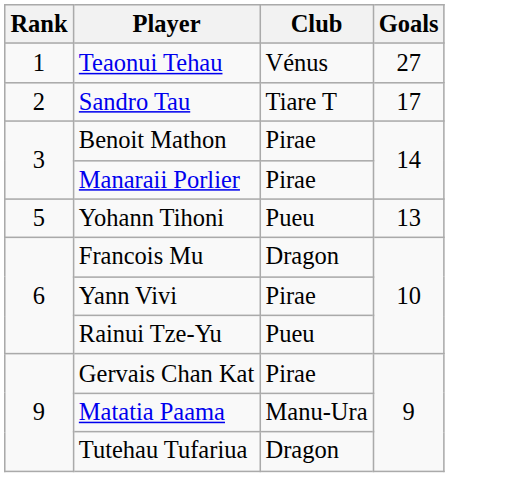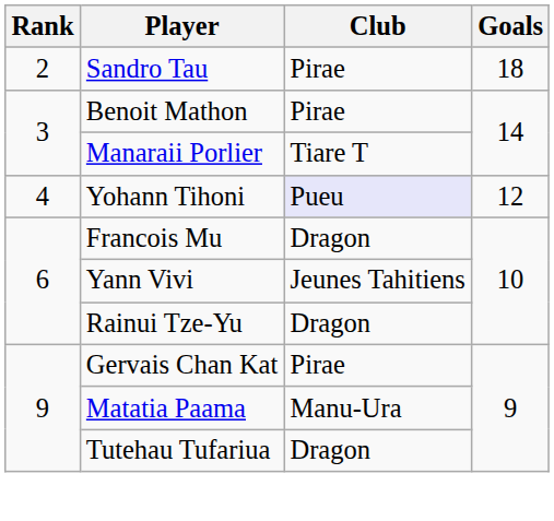- row: 1 | Teaonui Tehau | Vénus | 27
Sandro Tau | Club: Tiare T -> Pirae
Sandro Tau | Goals: 17 -> 18
Manaraii Porlier | Club: Pirae -> Tiare T
Yohann Tihoni | Rank: 5 -> 4
Yohann Tihoni | Club: no background -> lavender background
Yohann Tihoni | Goals: 13 -> 12
Yann Vivi | Club: Pirae -> Jeunes Tahitiens
Rainui Tze-Yu | Club: Pueu -> Dragon
